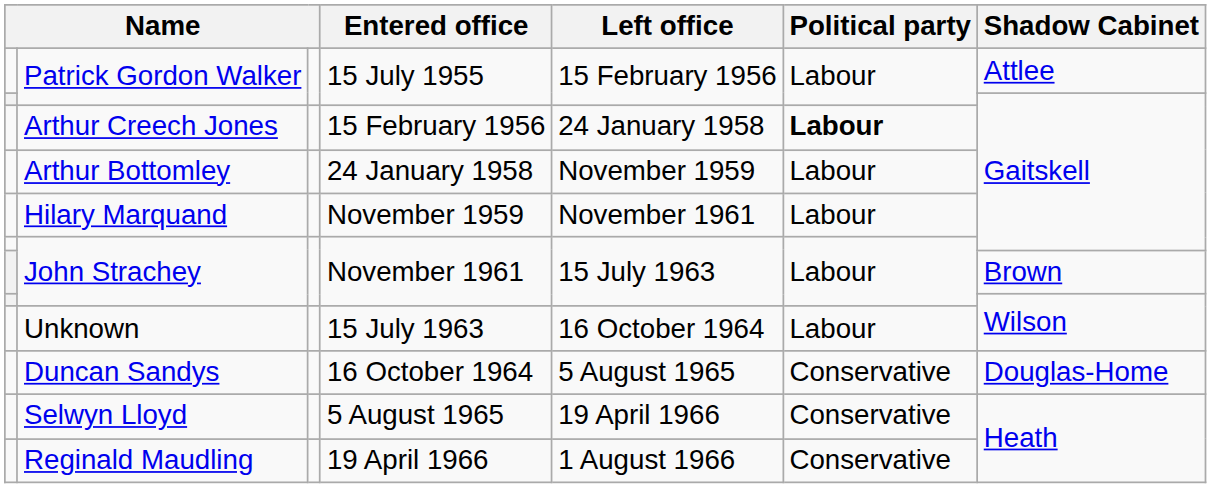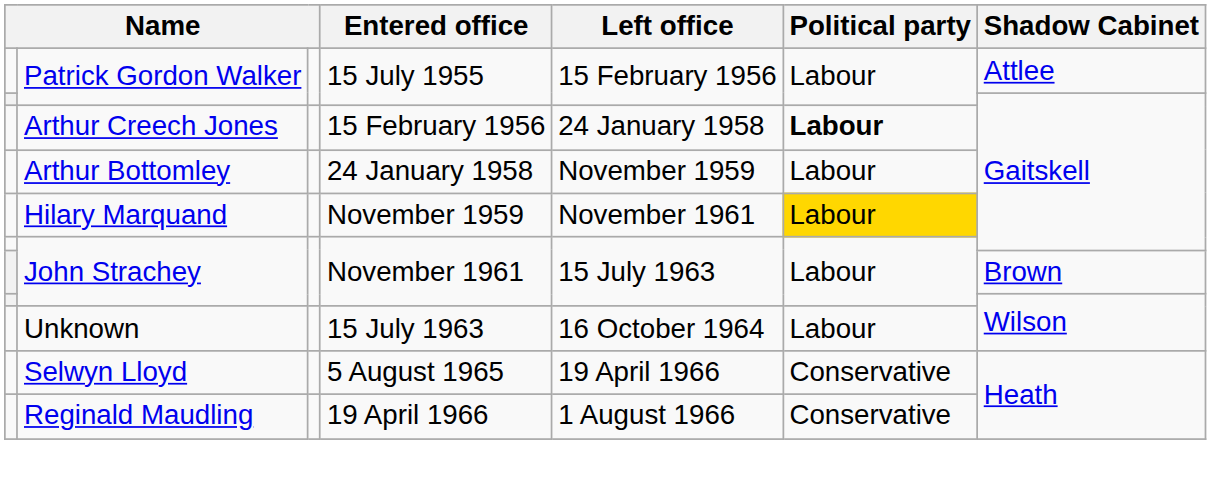Hilary Marquand | Political party: no background -> gold background
- row: Duncan Sandys | 16 October 1964 | 5 August 1965 | Conservative | Douglas-Home
